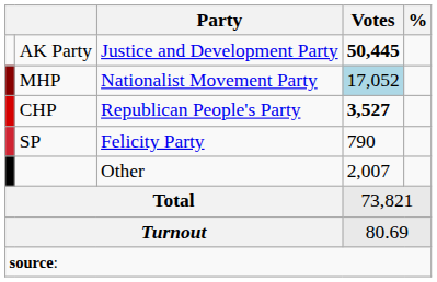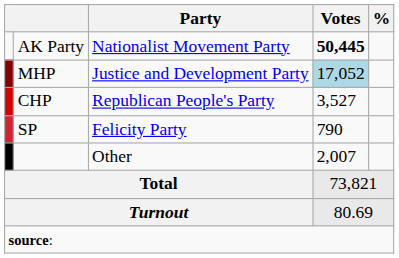AK Party | Party: Justice and Development Party -> Nationalist Movement Party
MHP | Party: Nationalist Movement Party -> Justice and Development Party
CHP | Votes: bold -> normal
